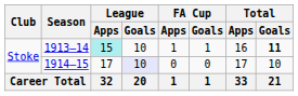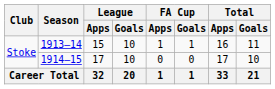1913–14 | League / Apps: paleturquoise background -> no background
1913–14 | Total / Goals: bold -> normal
1914–15 | League / Goals: lavender background -> no background
